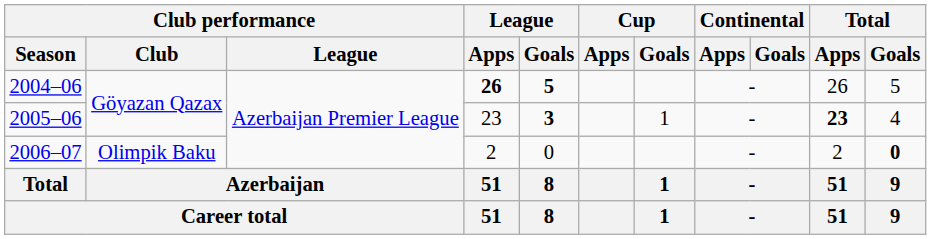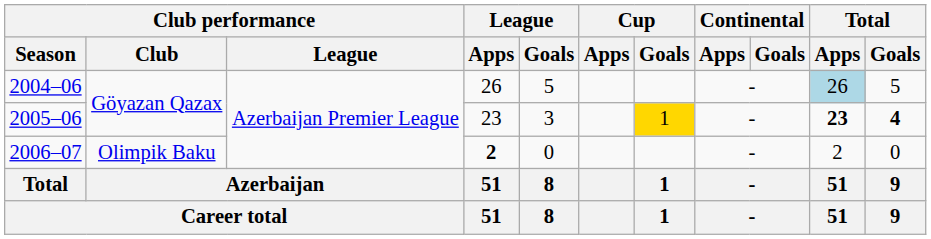2004–06 | League / Apps: bold -> normal
2004–06 | League / Goals: bold -> normal
2004–06 | Total / Apps: no background -> lightblue background
2005–06 | League / Goals: bold -> normal
2005–06 | Cup / Goals: no background -> gold background
2005–06 | Total / Goals: normal -> bold
2006–07 | League / Apps: normal -> bold
2006–07 | Total / Goals: bold -> normal
